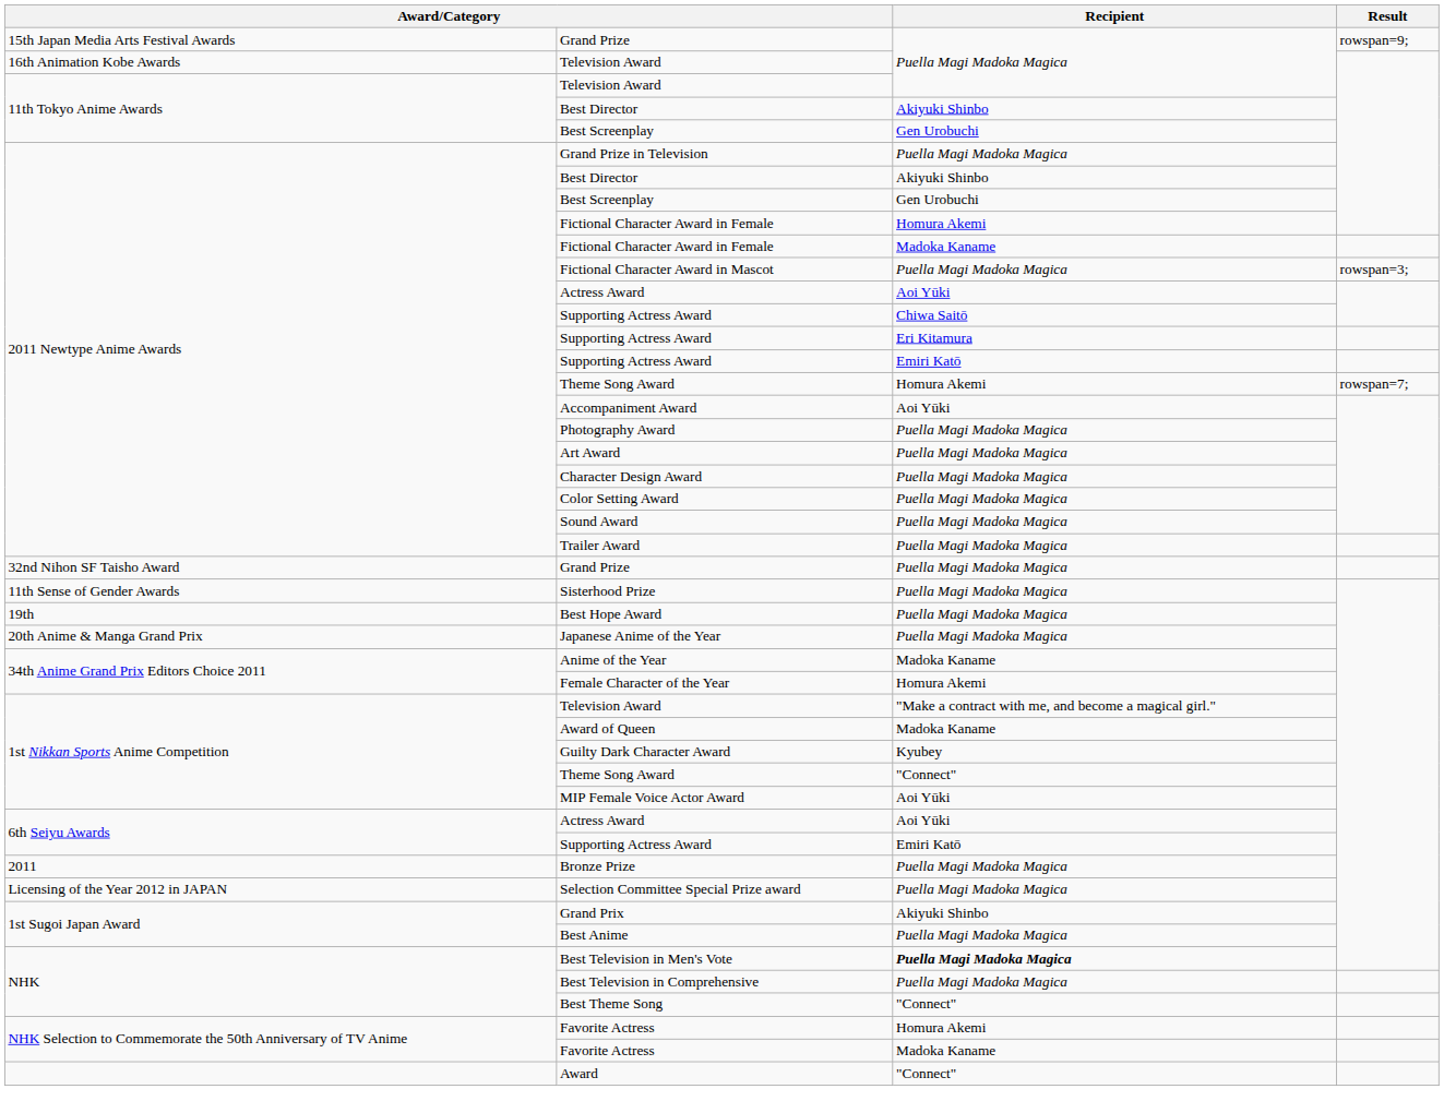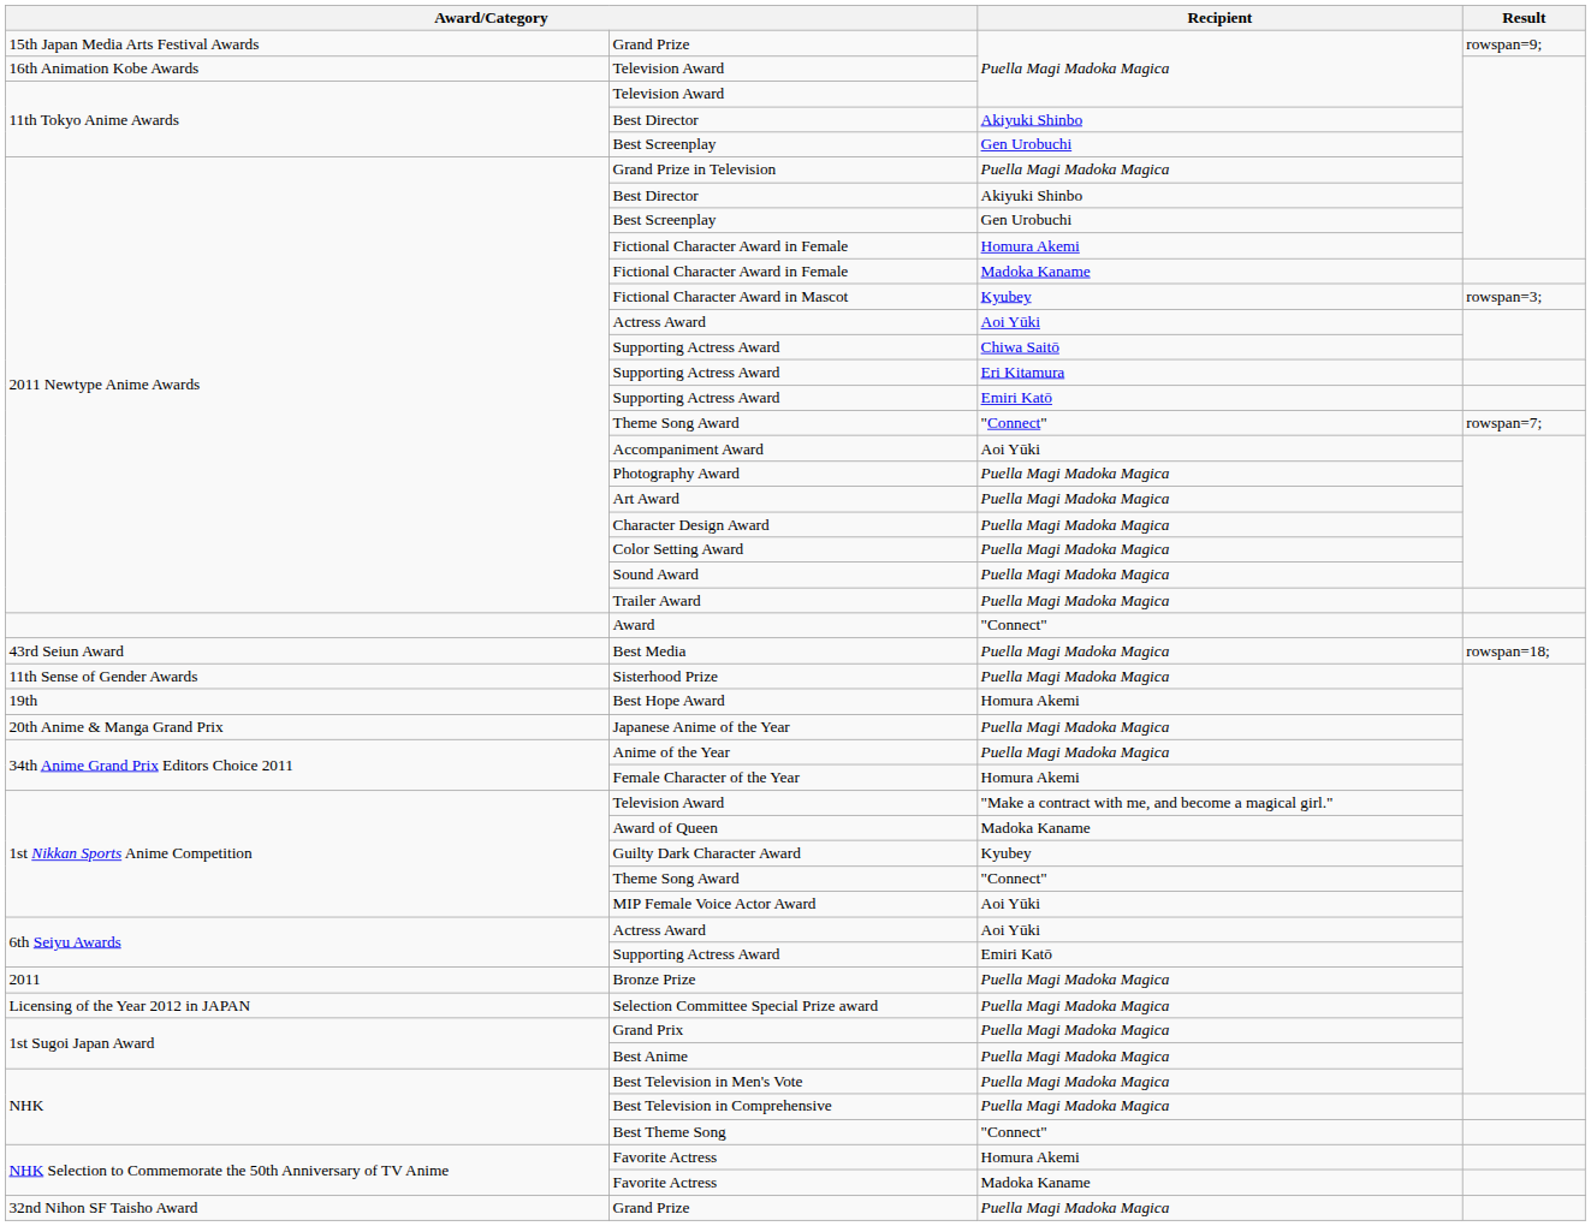Fictional Character Award in Mascot | Recipient: Puella Magi Madoka Magica -> Kyubey
2011 Newtype Anime Awards / Theme Song Award | Recipient: Homura Akemi -> "Connect"
rows swapped: 32nd Nihon SF Taisho Award / Grand Prize <-> Award
+ row: 43rd Seiun Award | Best Media | Puella Magi Madoka Magica | rowspan=18;
Best Hope Award | Recipient: Puella Magi Madoka Magica -> Homura Akemi
Anime of the Year | Recipient: Madoka Kaname -> Puella Magi Madoka Magica
Grand Prix | Recipient: Akiyuki Shinbo -> Puella Magi Madoka Magica
Best Television in Men's Vote | Recipient: bold -> normal
